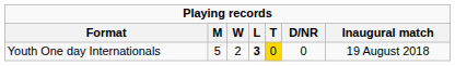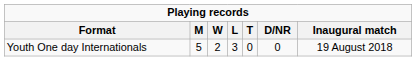Youth One day Internationals | L: bold -> normal
Youth One day Internationals | T: gold background -> no background
